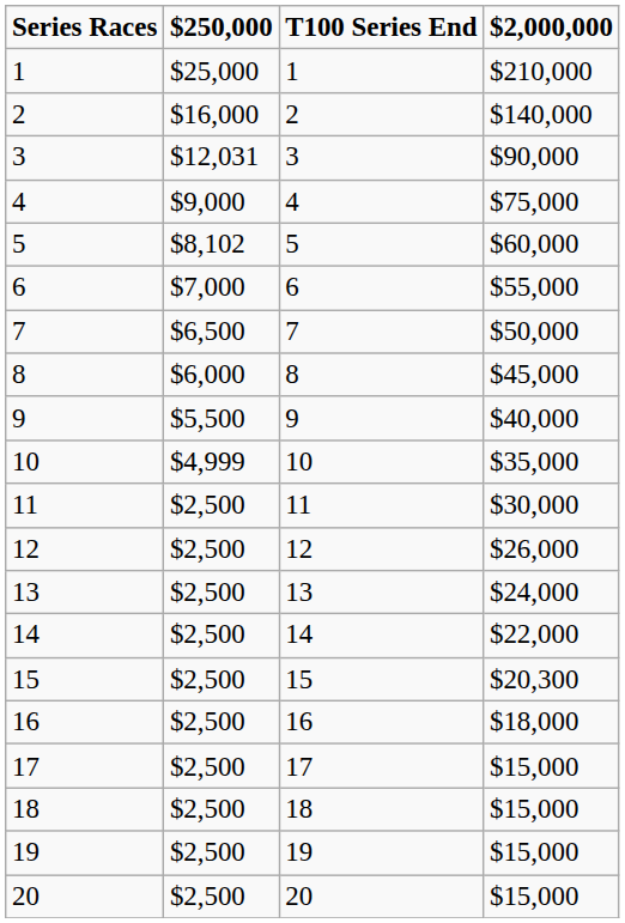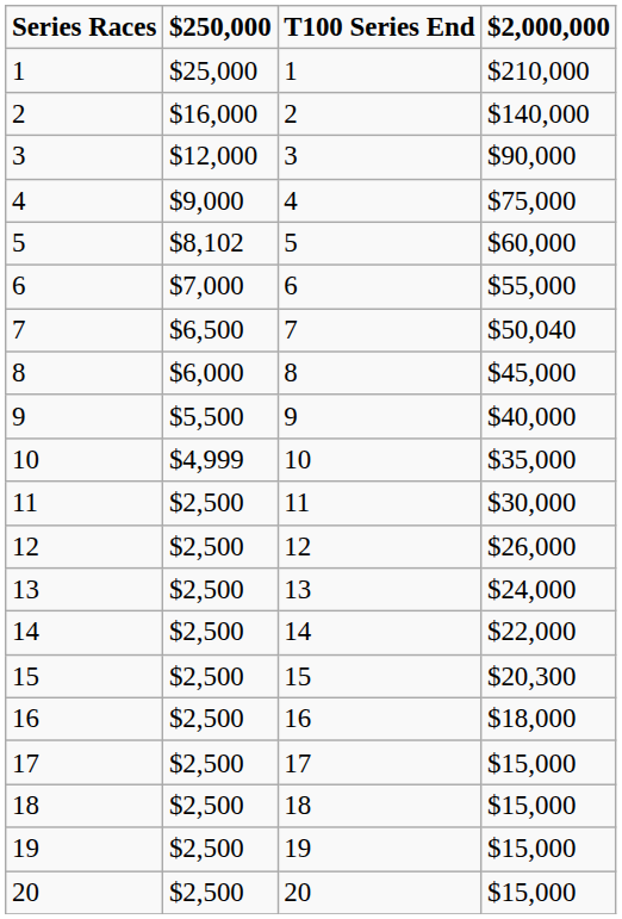row 4 | $250,000: $12,031 -> $12,000
row 8 | $2,000,000: $50,000 -> $50,040
